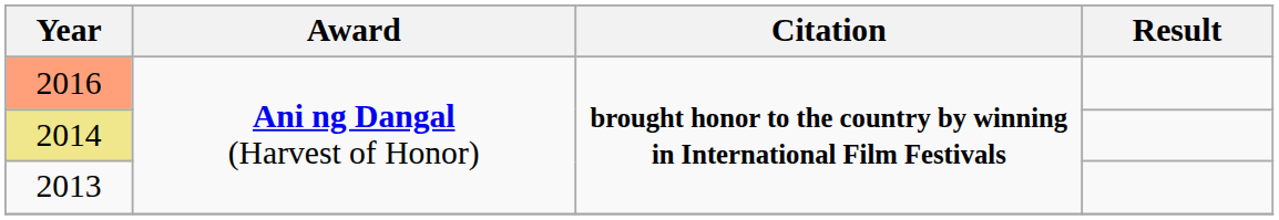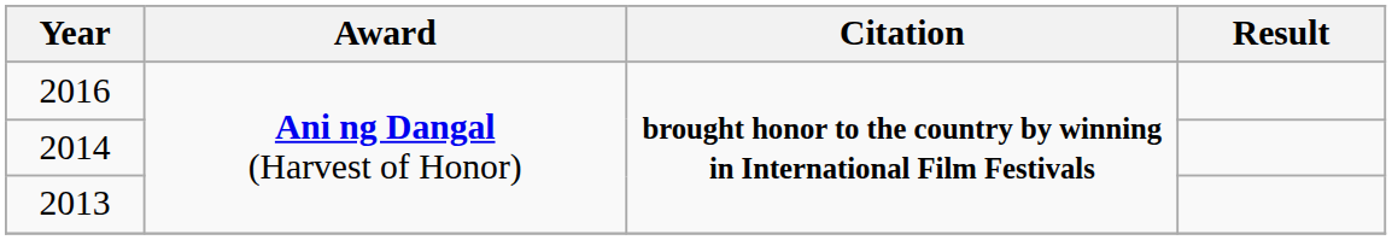2016 | Year: lightsalmon background -> no background
2014 | Year: khaki background -> no background
